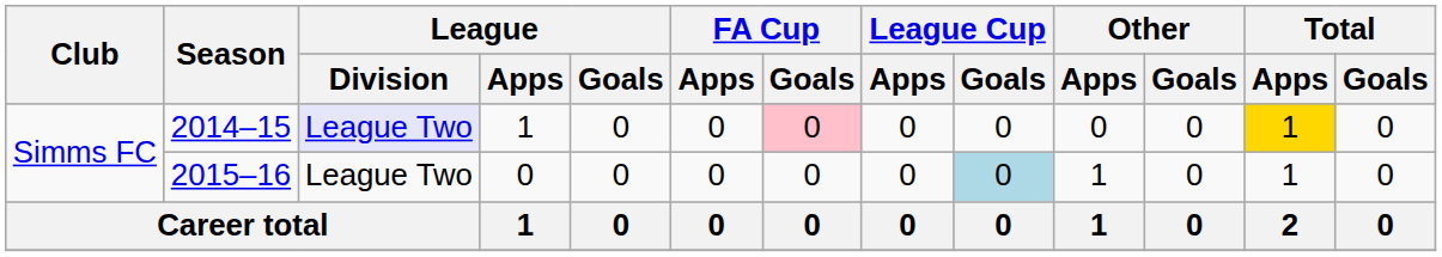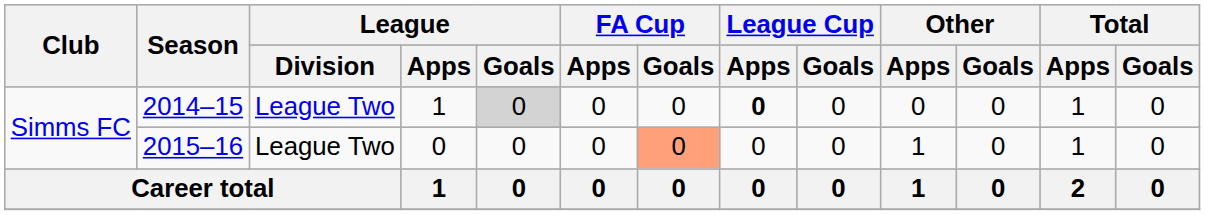2014–15 | League / Division: lavender background -> no background
2014–15 | League / Goals: no background -> lightgrey background
2014–15 | FA Cup / Goals: pink background -> no background
2014–15 | League Cup / Apps: normal -> bold
2014–15 | Total / Apps: gold background -> no background
2015–16 | FA Cup / Goals: no background -> lightsalmon background
2015–16 | League Cup / Goals: lightblue background -> no background
